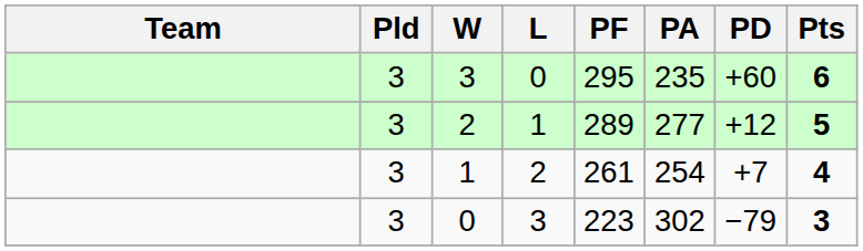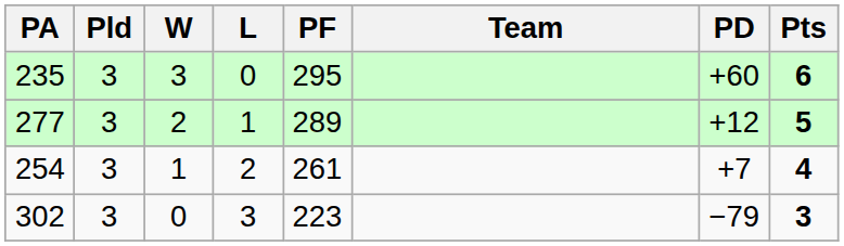columns swapped: Team <-> PA
